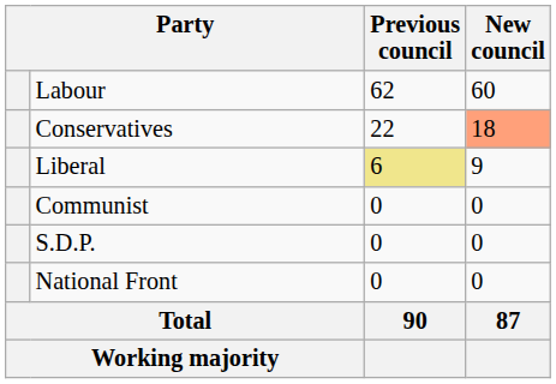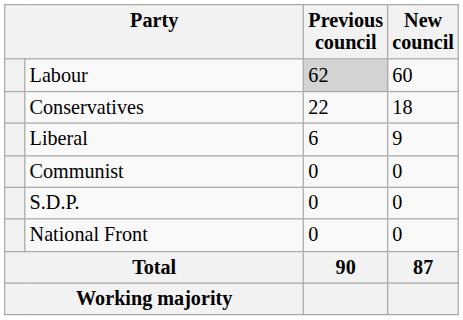Labour | Previous council: no background -> lightgrey background
Conservatives | New council: lightsalmon background -> no background
Liberal | Previous council: khaki background -> no background
